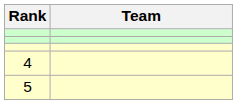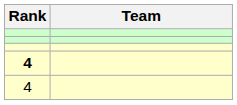row 5 | Rank: normal -> bold
row 6 | Rank: 5 -> 4
